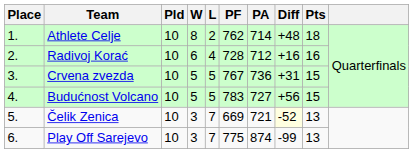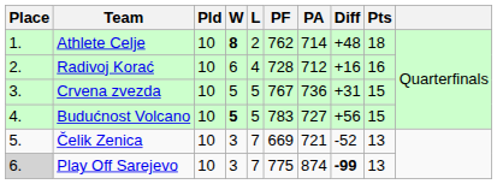Athlete Celje | W: normal -> bold
Budućnost Volcano | W: normal -> bold
Čelik Zenica | Diff: lightyellow background -> no background
Play Off Sarejevo | Place: no background -> lightgrey background
Play Off Sarejevo | Diff: normal -> bold
